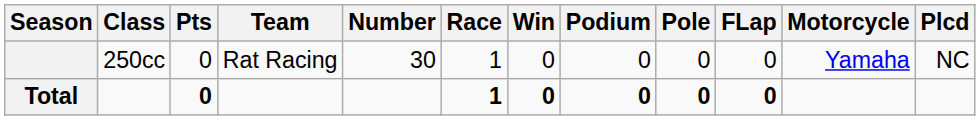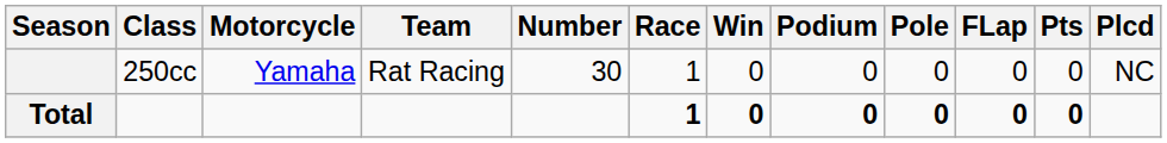columns swapped: Motorcycle <-> Pts
